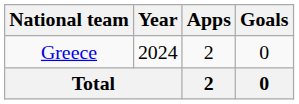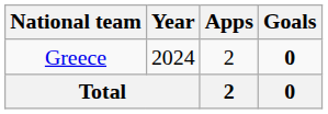Greece | Goals: normal -> bold
